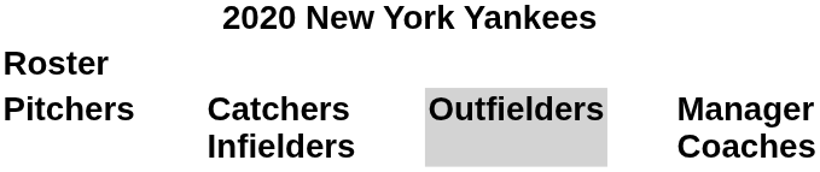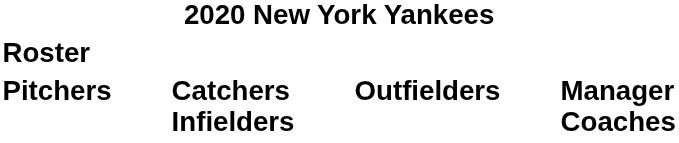Pitchers | column 3: lightgrey background -> no background
